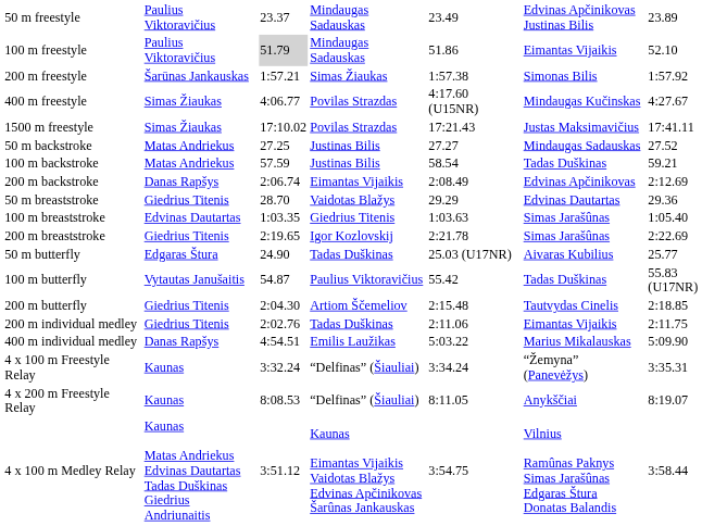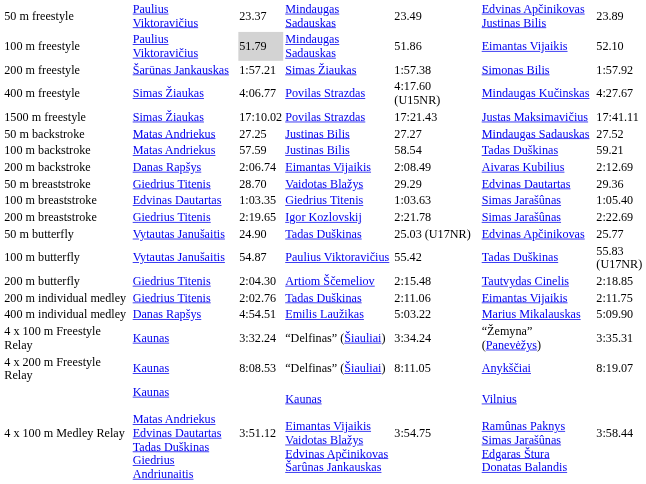200 m backstroke | column 6: Edvinas Apčinikovas -> Aivaras Kubilius
50 m butterfly | column 2: Edgaras Štura -> Vytautas Janušaitis
50 m butterfly | column 6: Aivaras Kubilius -> Edvinas Apčinikovas
